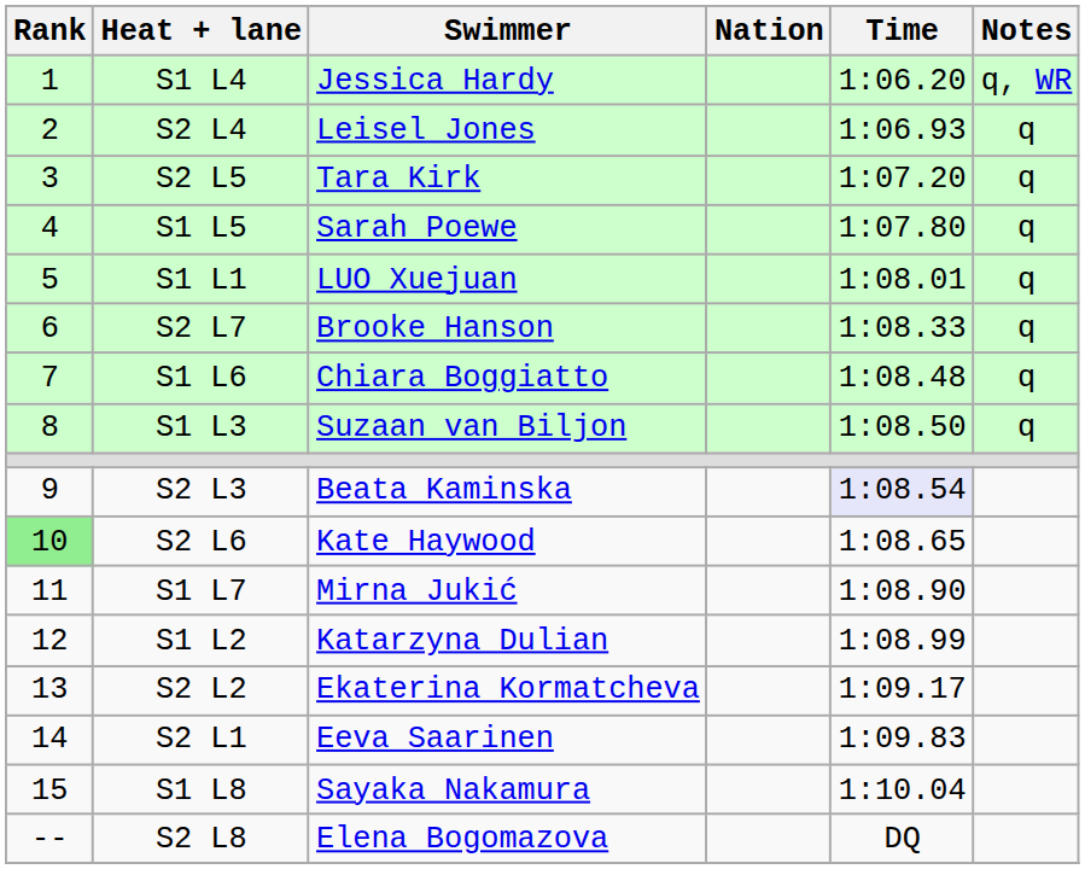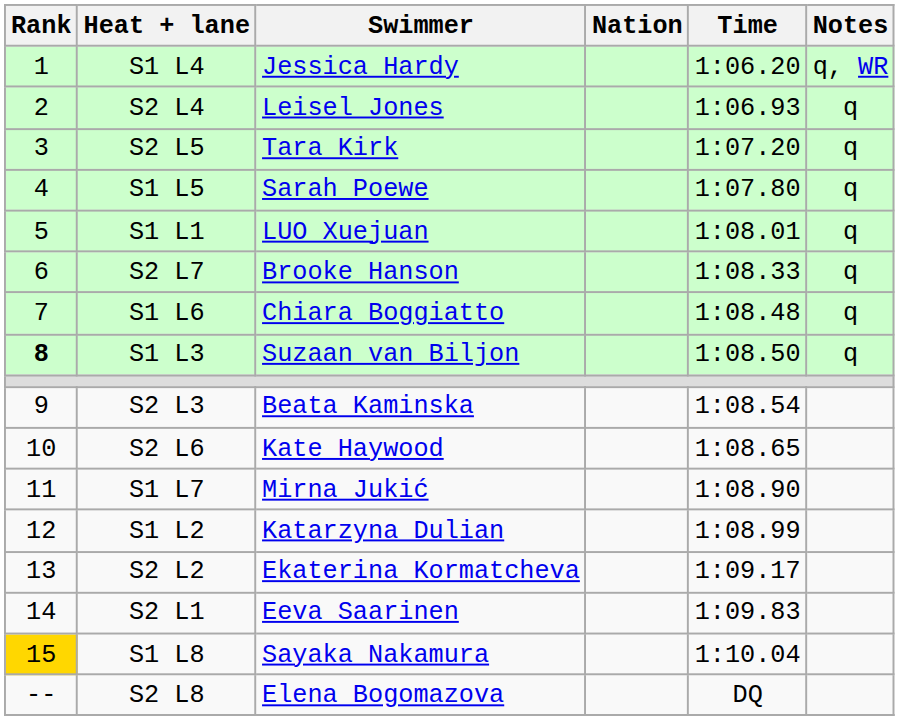S1 L3 | Rank: normal -> bold
S2 L3 | Time: lavender background -> no background
S2 L6 | Rank: lightgreen background -> no background
S1 L8 | Rank: no background -> gold background
